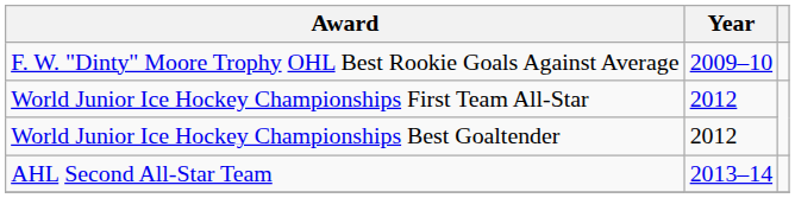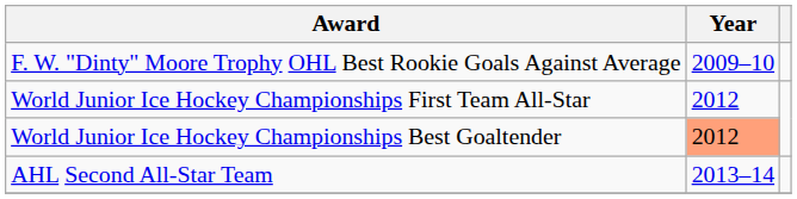World Junior Ice Hockey Championships Best Goaltender | Year: no background -> lightsalmon background
